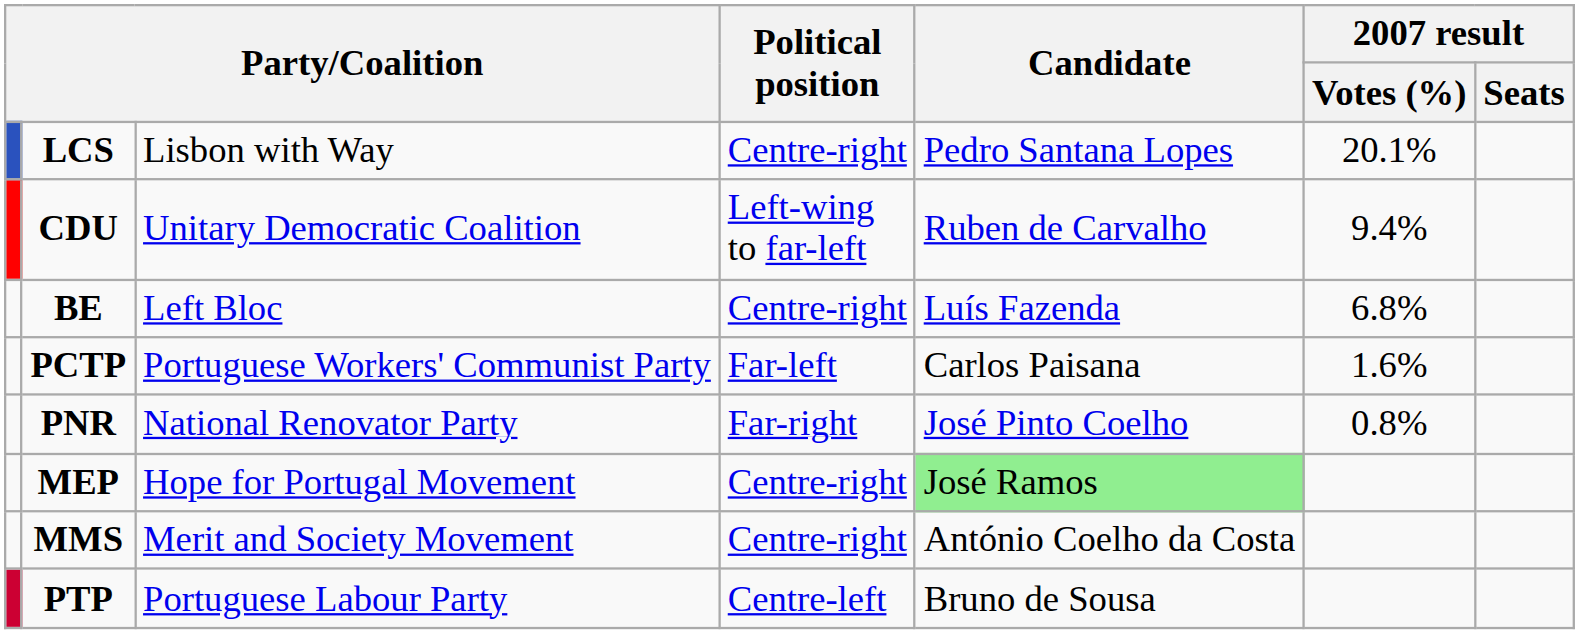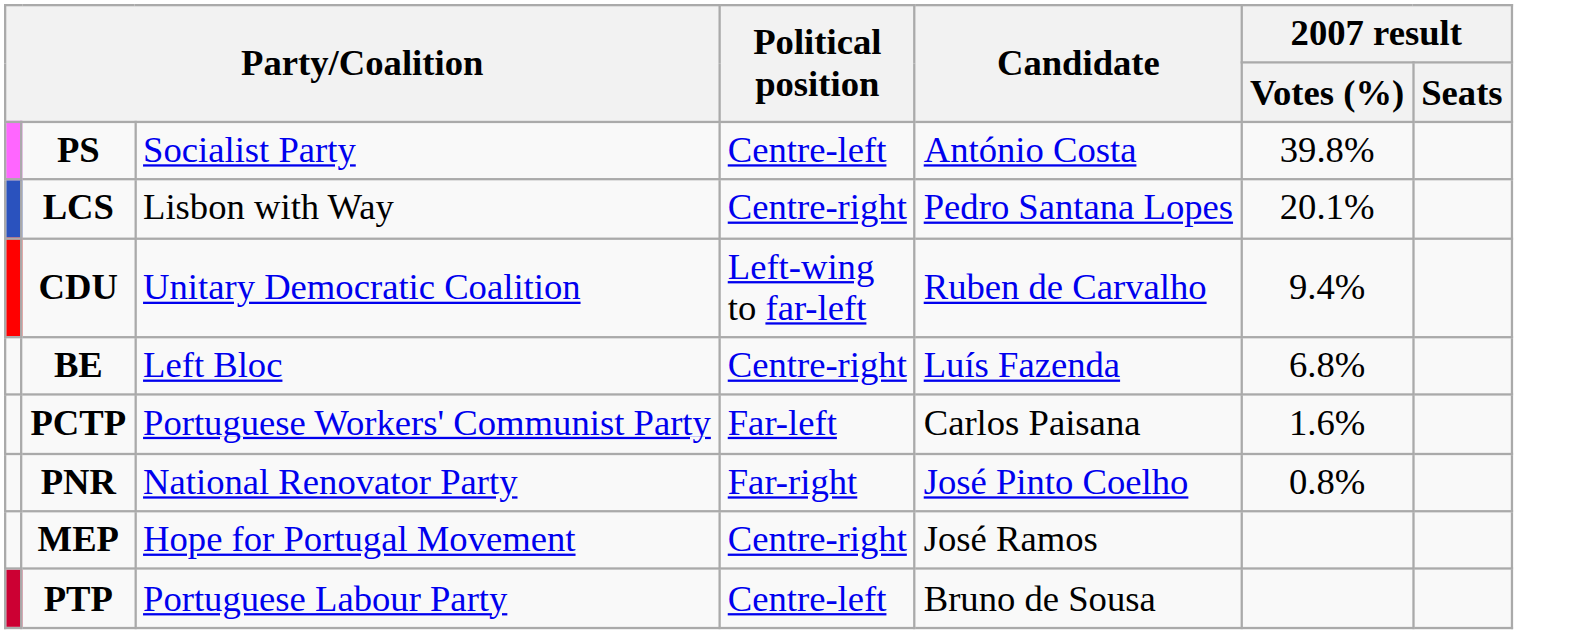+ row: PS | Socialist Party | Centre-left | António Costa | 39.8%
MEP | Candidate: lightgreen background -> no background
- row: MMS | Merit and Society Movement | Centre-right | António Coelho da Costa
